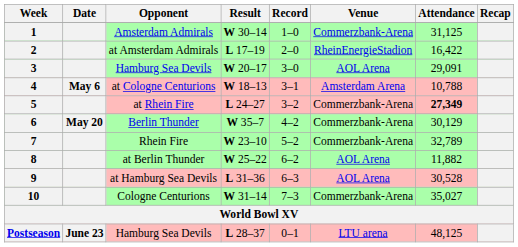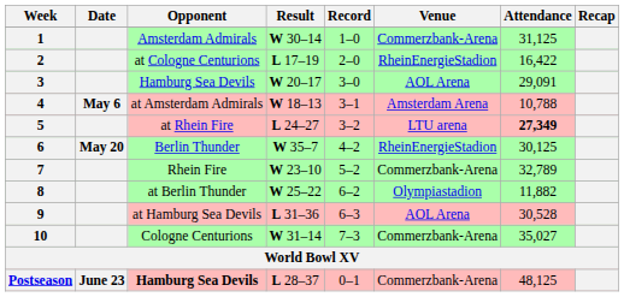2 | Opponent: at Amsterdam Admirals -> at Cologne Centurions
4 | Opponent: at Cologne Centurions -> at Amsterdam Admirals
5 | Venue: Commerzbank-Arena -> LTU arena
6 | Venue: Commerzbank-Arena -> RheinEnergieStadion
6 | Attendance: 30,129 -> 30,125
8 | Venue: AOL Arena -> Olympiastadion
Postseason | Opponent: normal -> bold
Postseason | Venue: LTU arena -> Commerzbank-Arena
